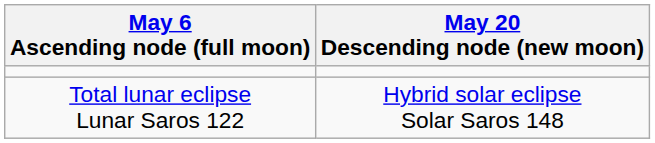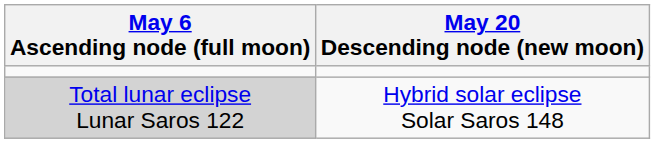row 3 | May 6 Ascending node (full moon): no background -> lightgrey background
